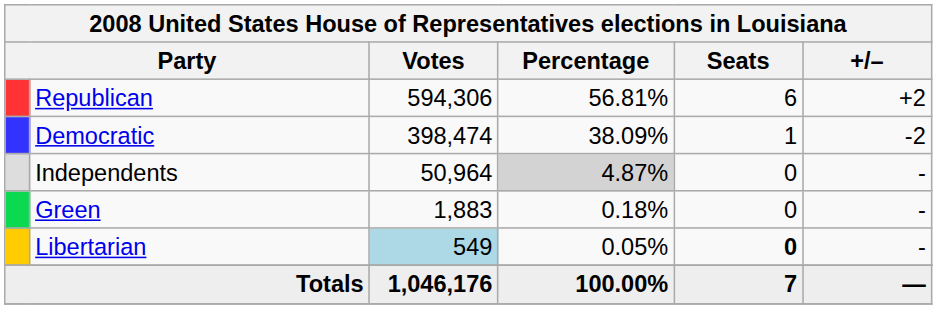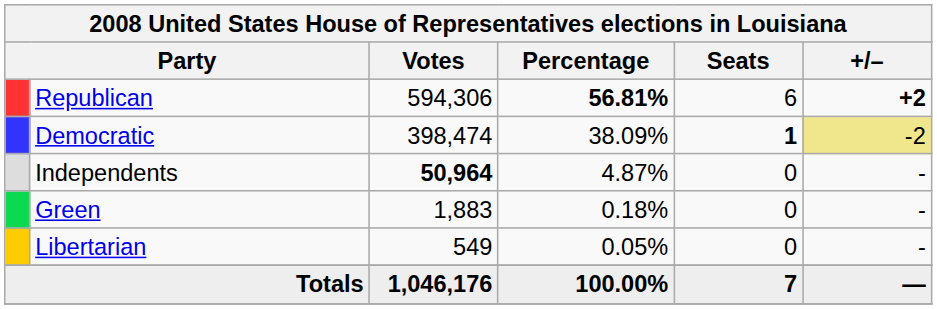Republican | Percentage: normal -> bold
Republican | +/–: normal -> bold
Democratic | Seats: normal -> bold
Democratic | +/–: no background -> khaki background
Independents | Votes: normal -> bold
Independents | Percentage: lightgrey background -> no background
Libertarian | Votes: lightblue background -> no background
Libertarian | Seats: bold -> normal
